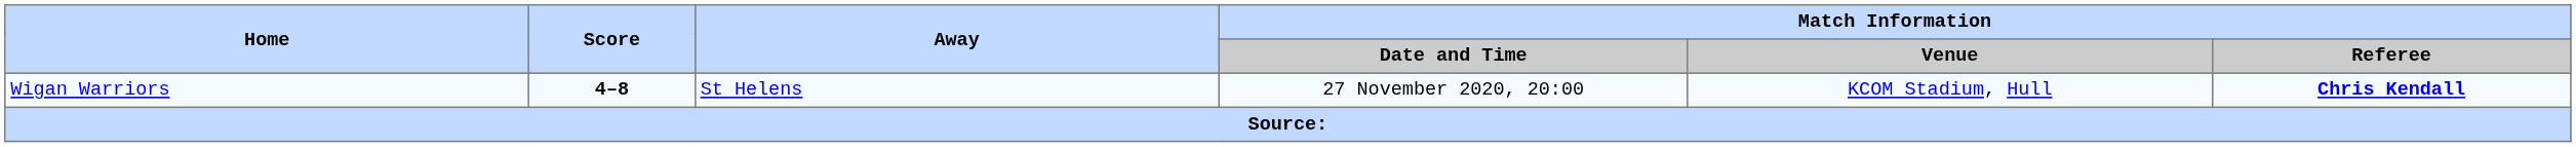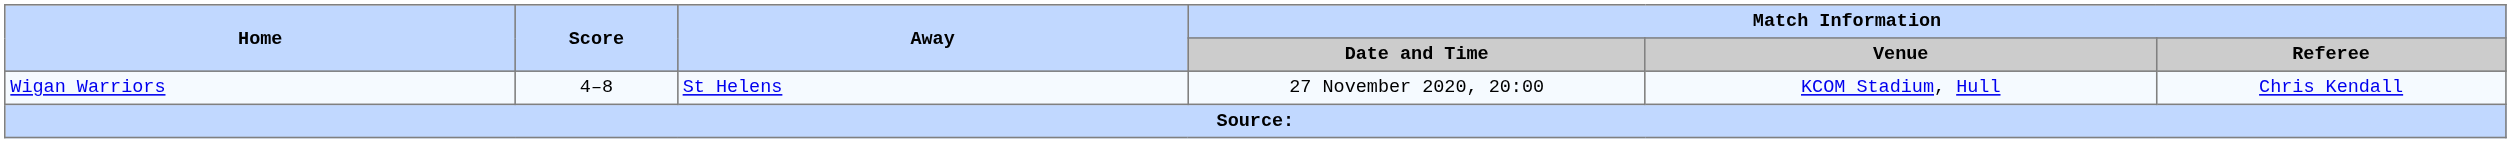Wigan Warriors | Score: bold -> normal
Wigan Warriors | Match Information / Referee: bold -> normal
